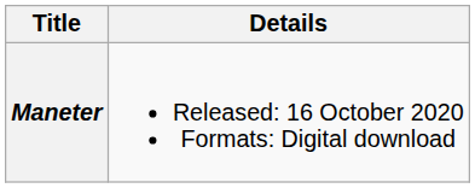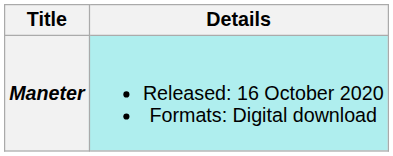Maneter | Details: no background -> paleturquoise background
